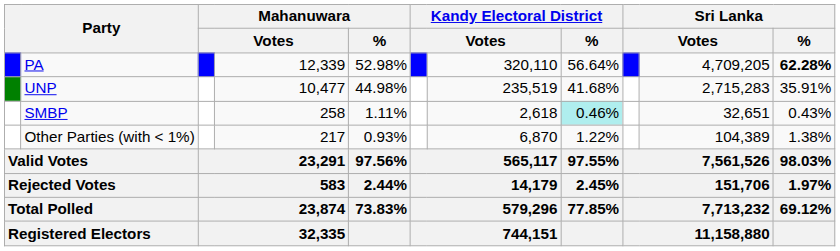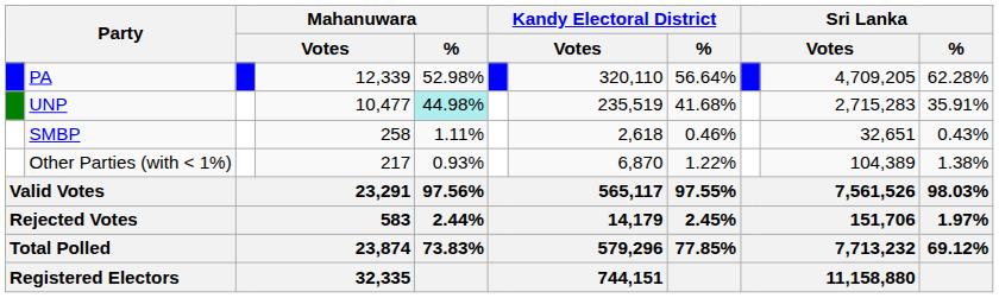PA | Sri Lanka / %: bold -> normal
UNP | Mahanuwara / %: no background -> paleturquoise background
SMBP | Kandy Electoral District / %: paleturquoise background -> no background
